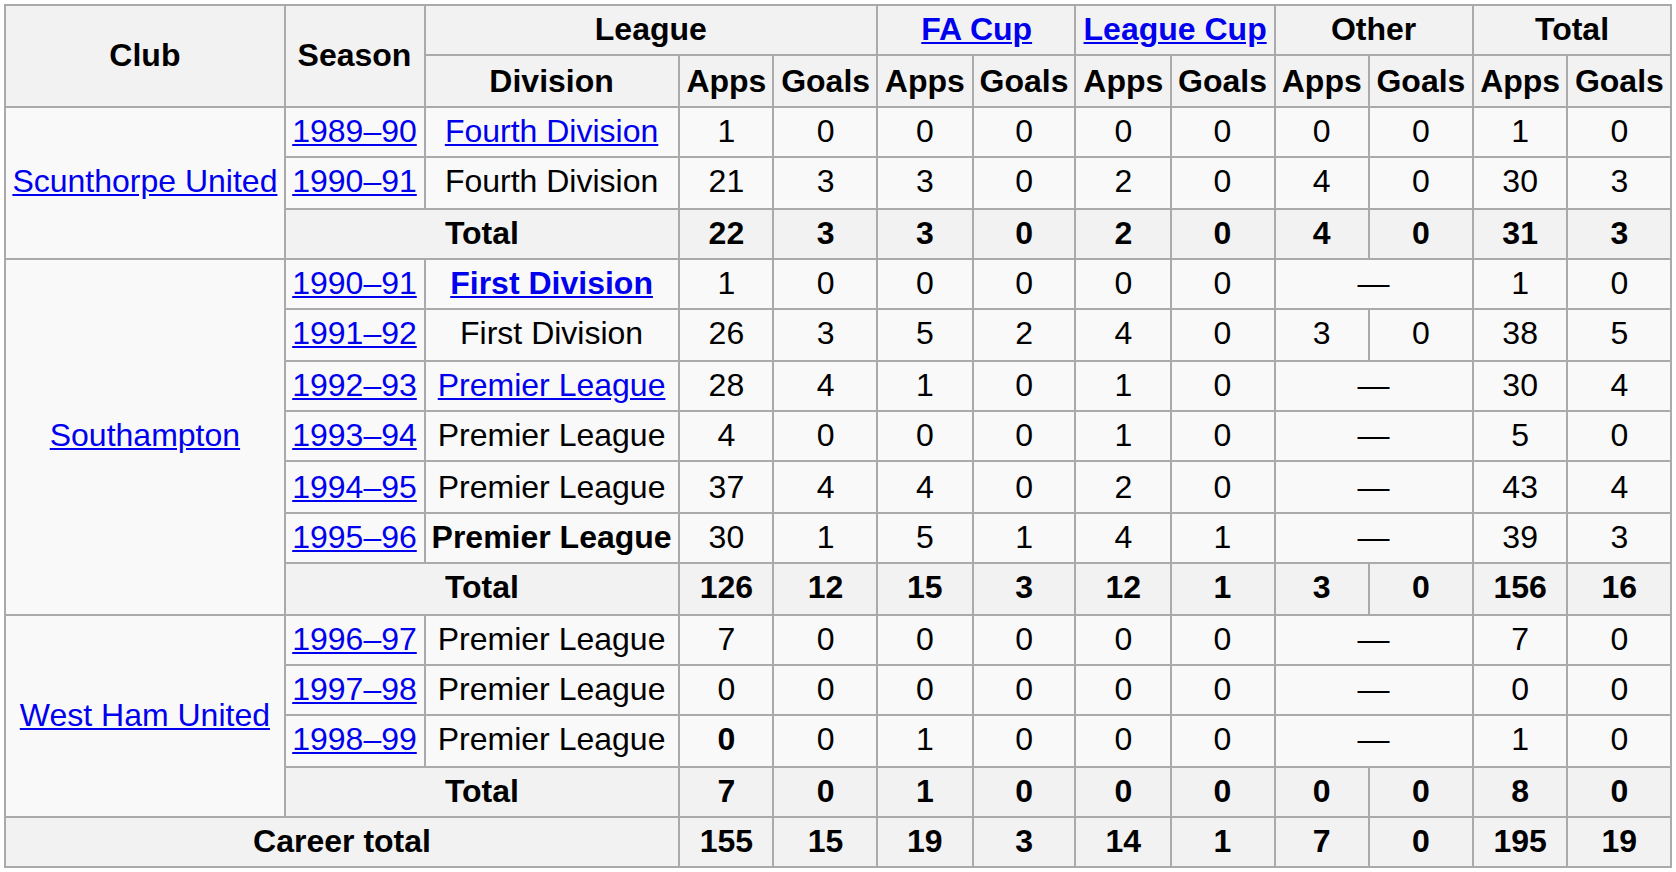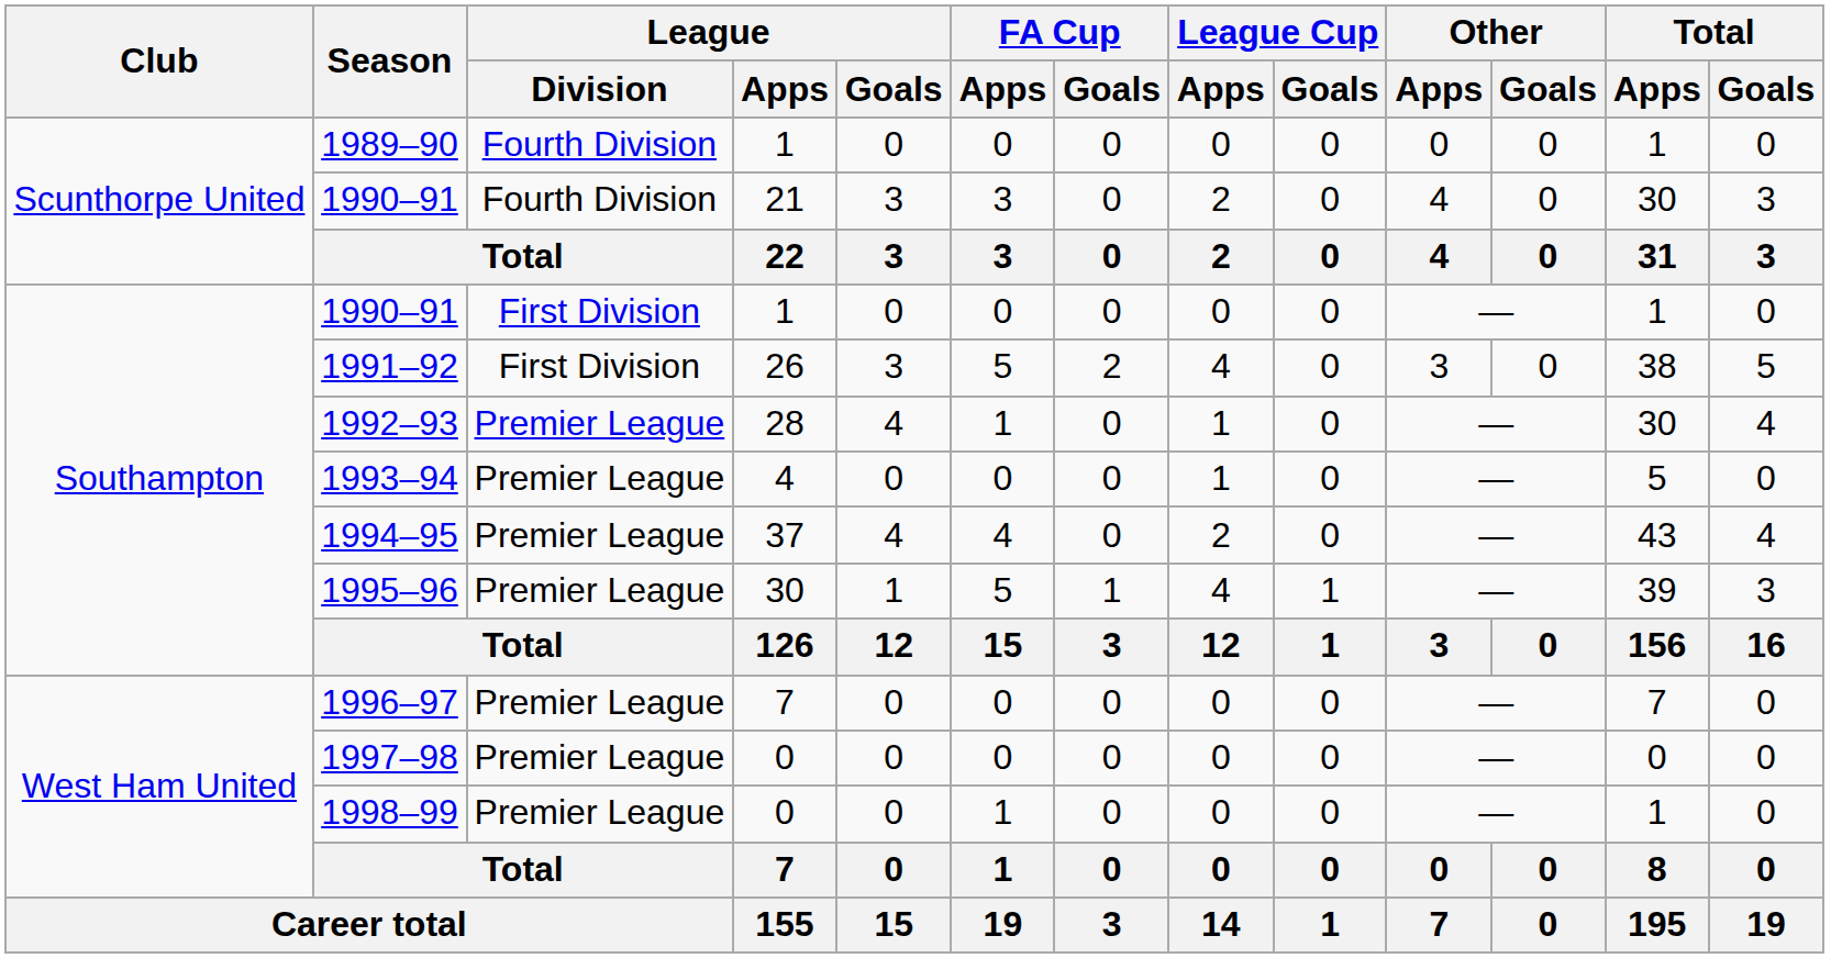Southampton / 1990–91 | League / Division: bold -> normal
1995–96 | League / Division: bold -> normal
1998–99 | League / Apps: bold -> normal
